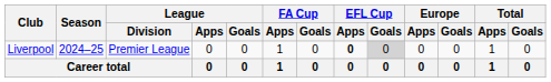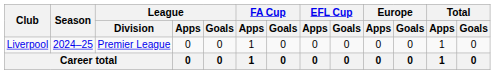Liverpool | EFL Cup / Apps: bold -> normal
Liverpool | EFL Cup / Goals: lightgrey background -> no background
